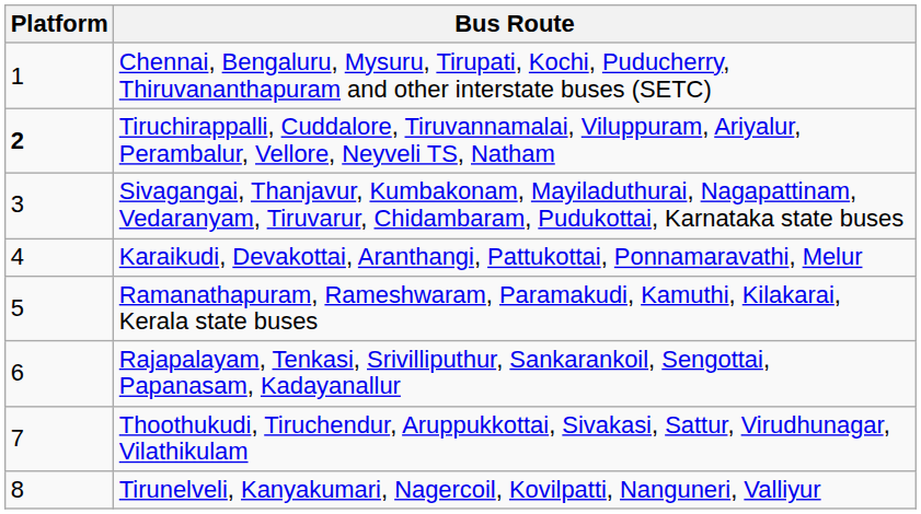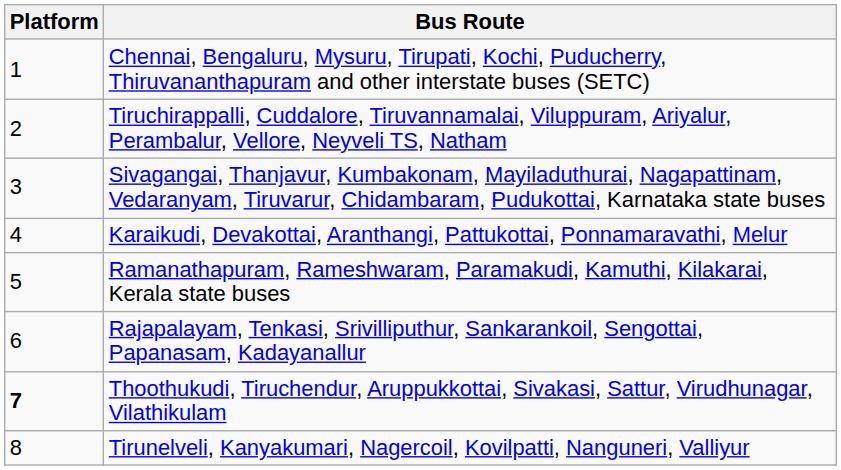row 3 | Platform: bold -> normal
row 8 | Platform: normal -> bold
